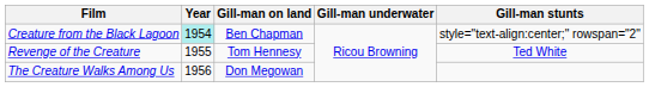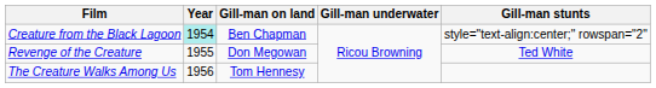Revenge of the Creature | Gill-man on land: Tom Hennesy -> Don Megowan
The Creature Walks Among Us | Gill-man on land: Don Megowan -> Tom Hennesy
